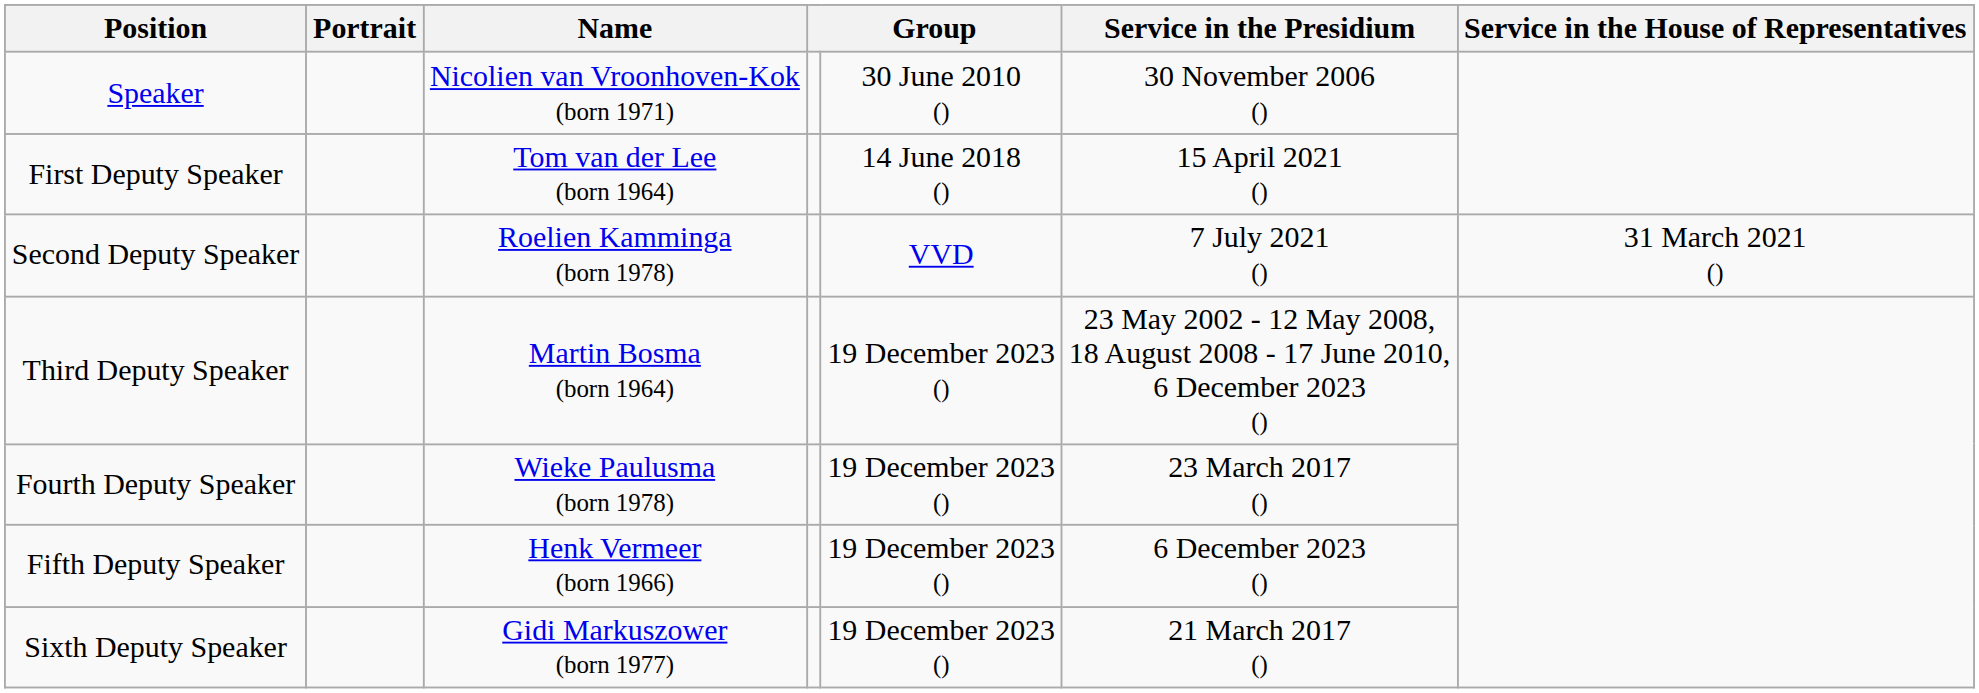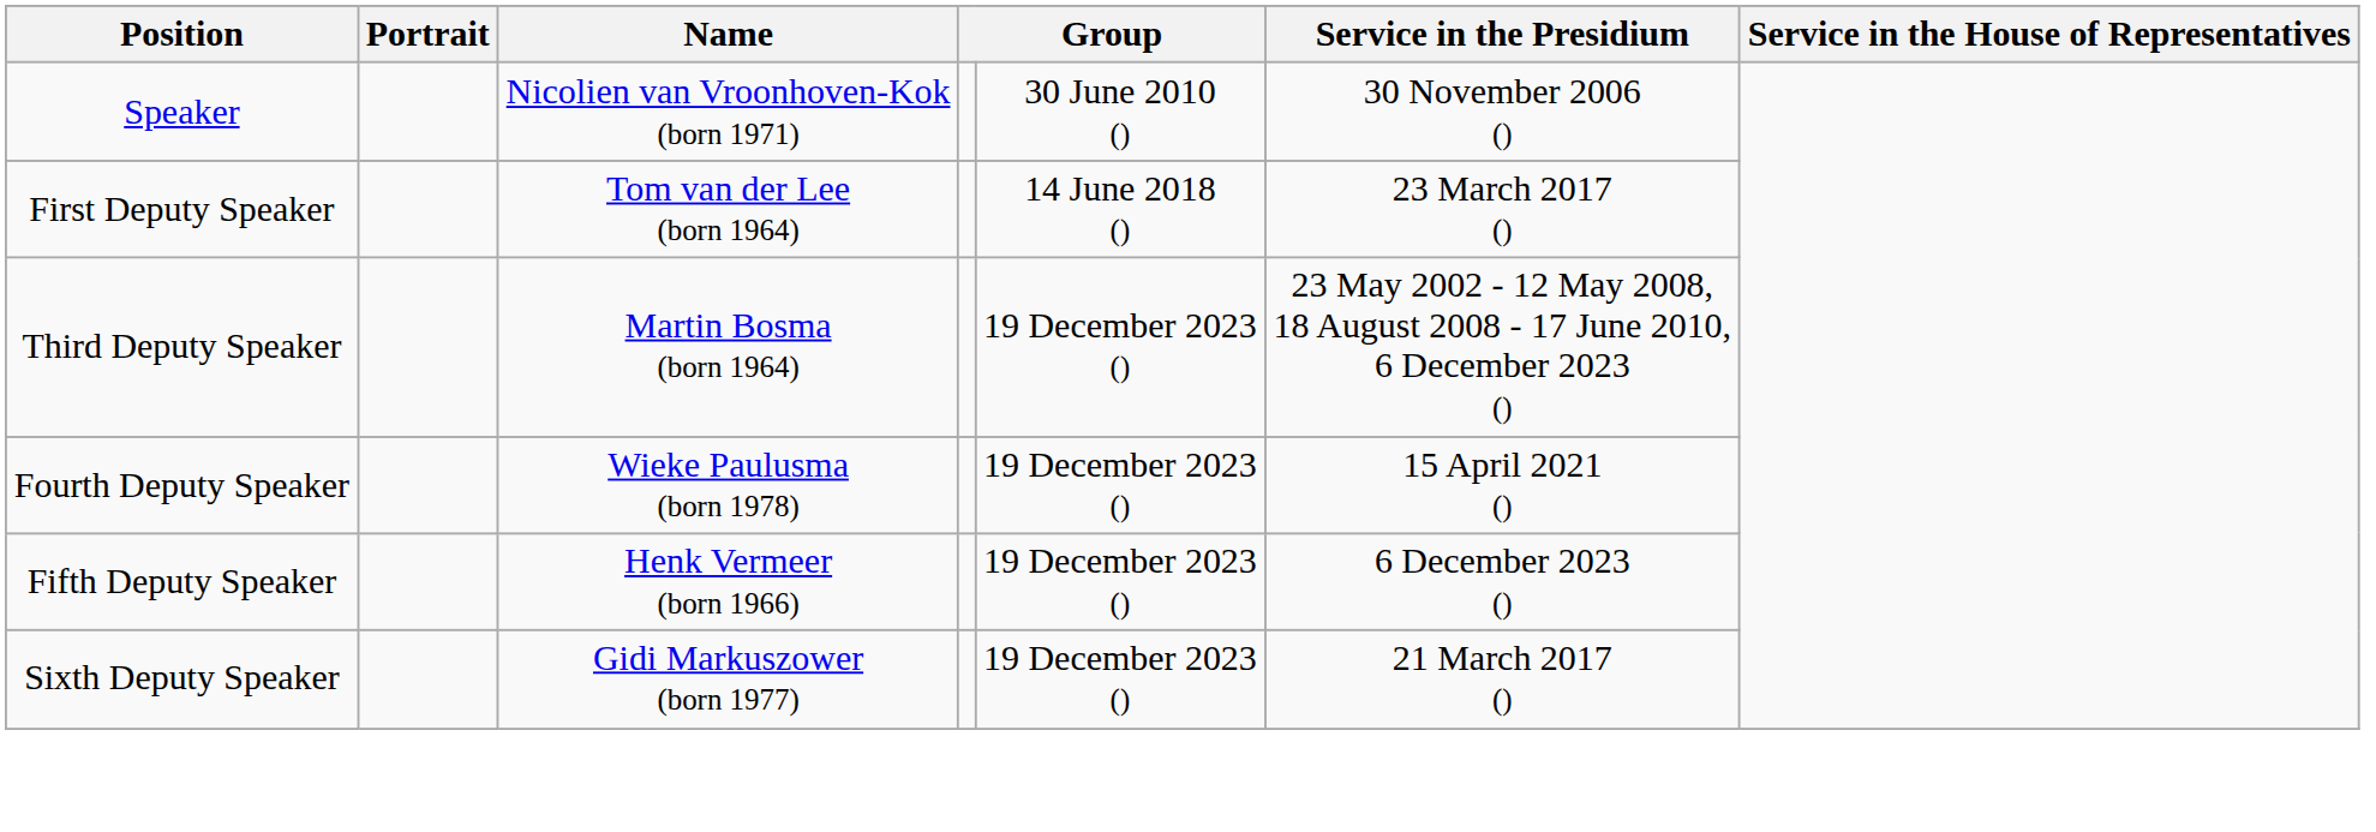First Deputy Speaker | Service in the Presidium: 15 April 2021 () -> 23 March 2017 ()
- row: Second Deputy Speaker | Roelien Kamminga (born 1978) | VVD | 7 July 2021 () | 31 March 2021 ()
Fourth Deputy Speaker | Service in the Presidium: 23 March 2017 () -> 15 April 2021 ()
